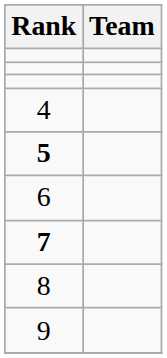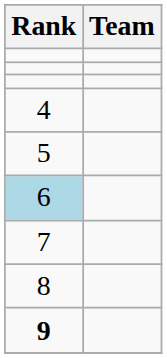row 6 | Rank: bold -> normal
row 7 | Rank: no background -> lightblue background
row 8 | Rank: bold -> normal
row 10 | Rank: normal -> bold
